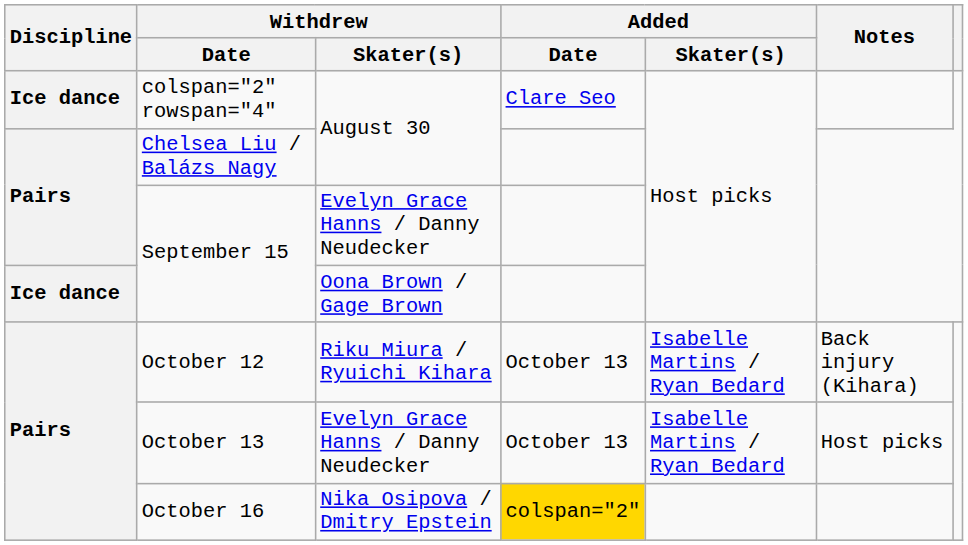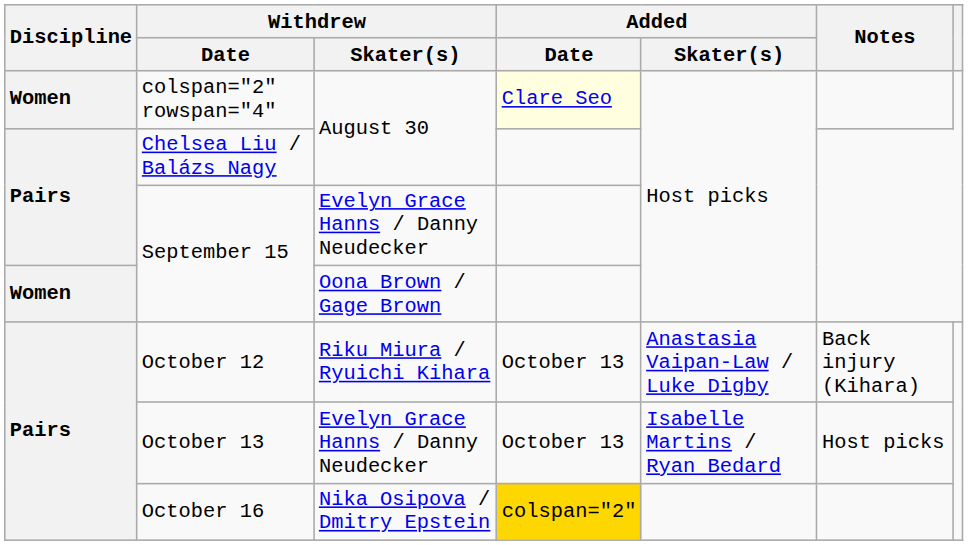colspan="2" rowspan="4" | Discipline: Ice dance -> Women
colspan="2" rowspan="4" | Added / Date: no background -> lightyellow background
September 15 / Oona Brown / Gage Brown | Discipline: Ice dance -> Women
October 12 | Added / Skater(s): Isabelle Martins / Ryan Bedard -> Anastasia Vaipan-Law / Luke Digby
